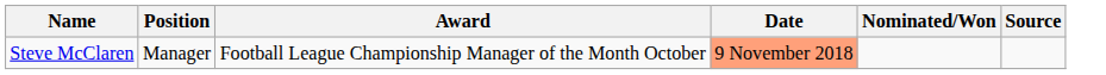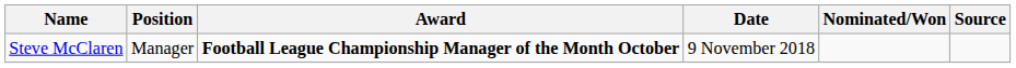Steve McClaren | Award: normal -> bold
Steve McClaren | Date: lightsalmon background -> no background
